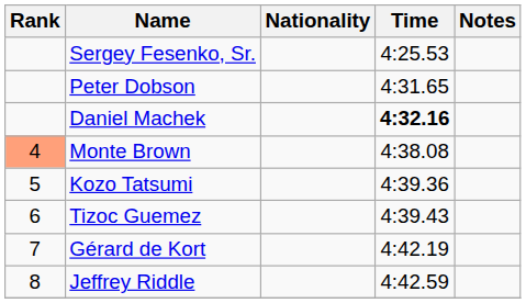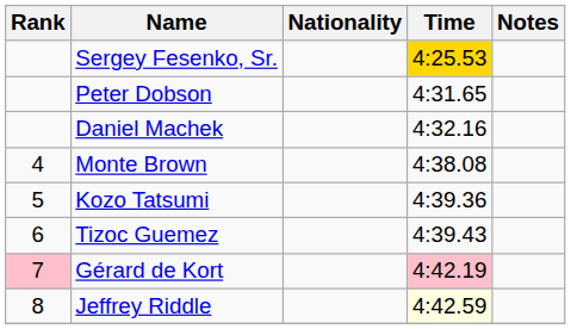Sergey Fesenko, Sr. | Time: no background -> gold background
Daniel Machek | Time: bold -> normal
Monte Brown | Rank: lightsalmon background -> no background
Gérard de Kort | Rank: no background -> pink background
Gérard de Kort | Time: no background -> pink background
Jeffrey Riddle | Time: no background -> lightyellow background
